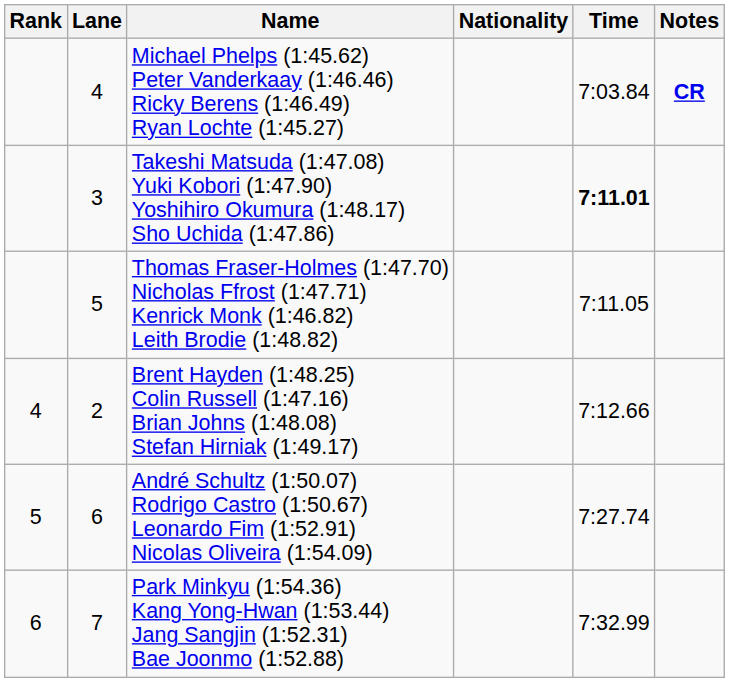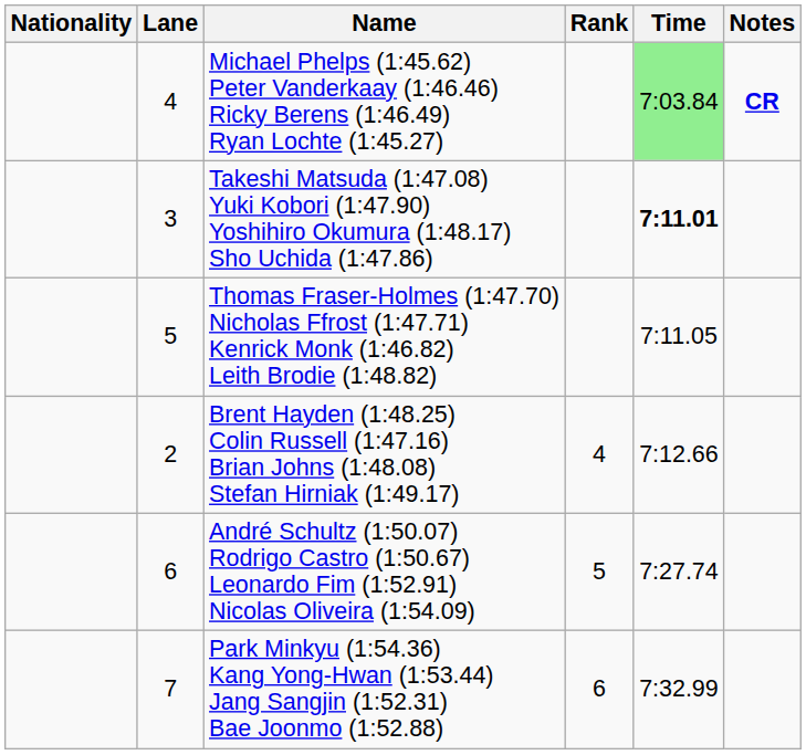columns swapped: Rank <-> Nationality
row 2 | Time: no background -> lightgreen background
